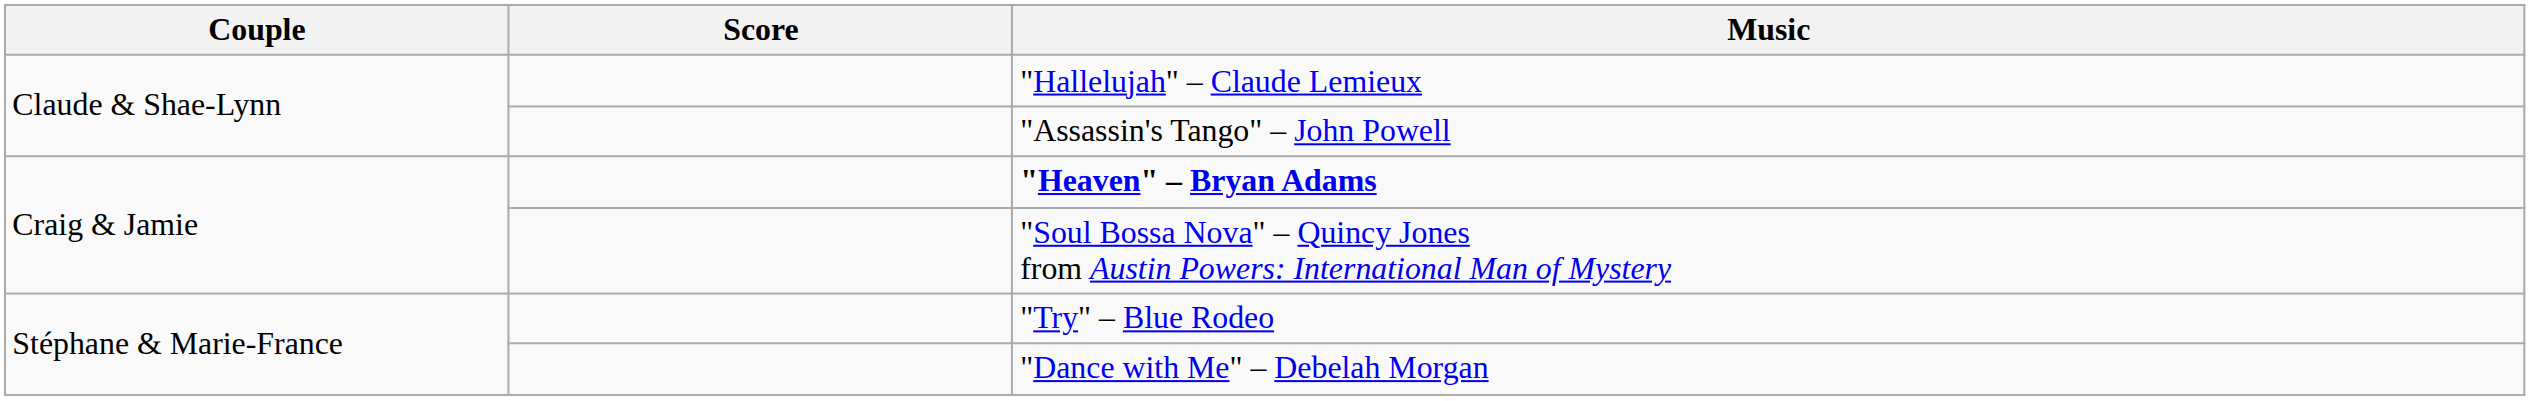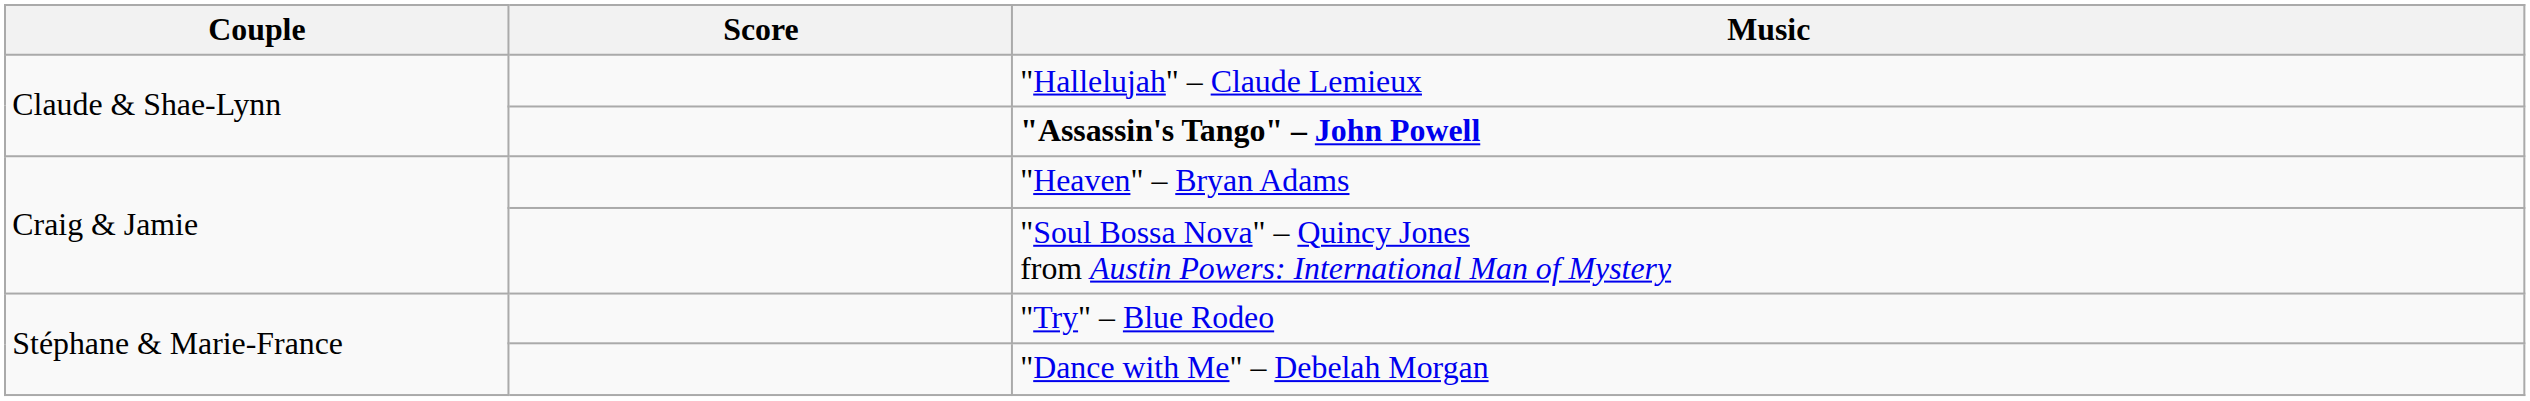"Assassin's Tango" – John Powell | Music: normal -> bold
"Heaven" – Bryan Adams | Music: bold -> normal
